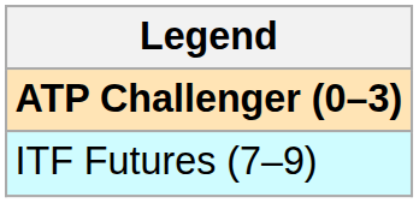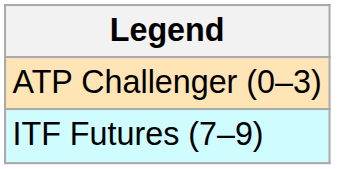row 2 | column 1: bold -> normal
